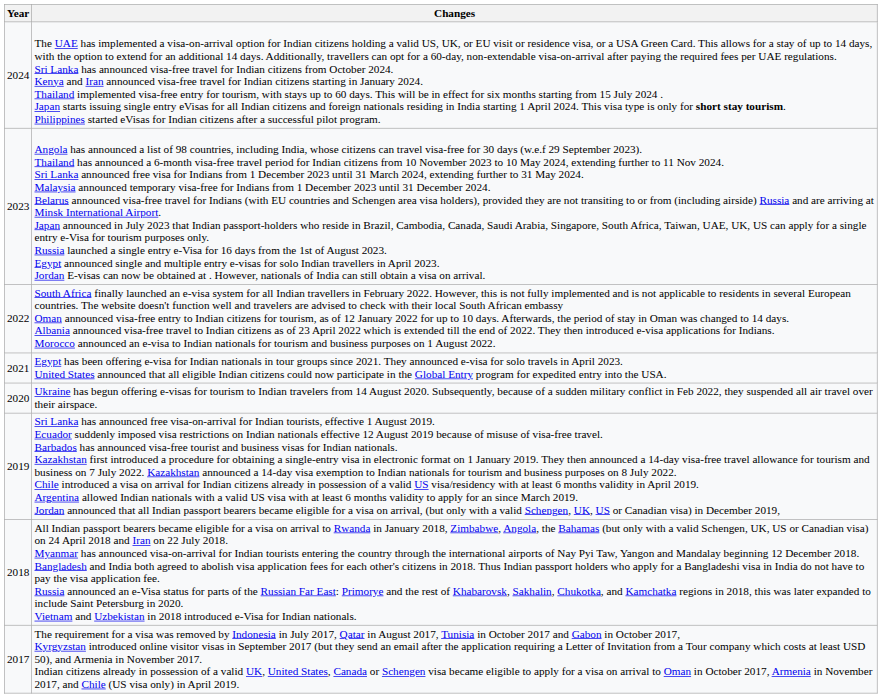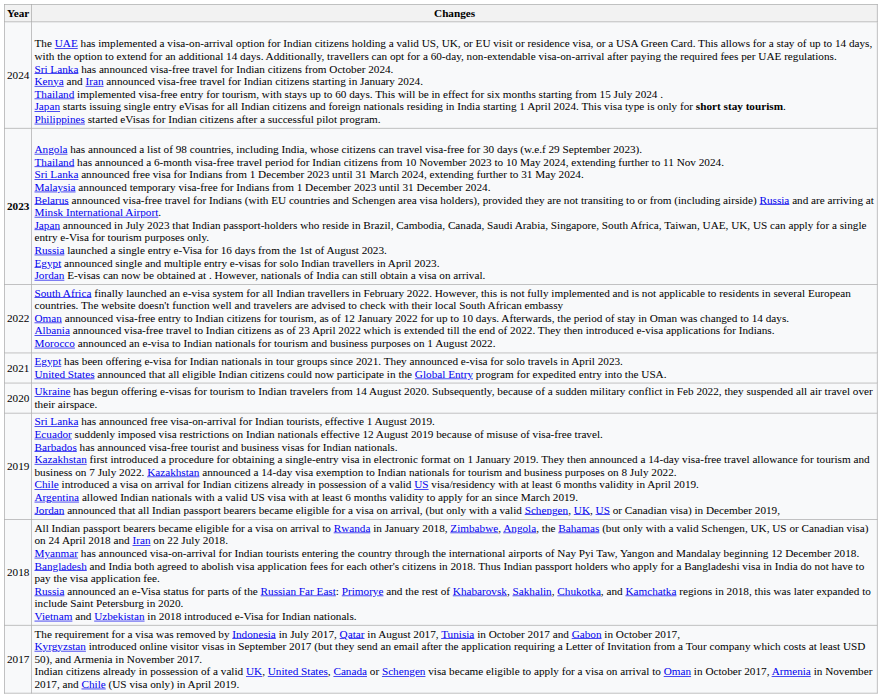row 3 | Year: normal -> bold
